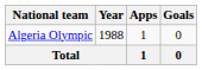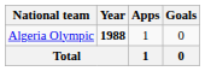Algeria Olympic | Year: normal -> bold
